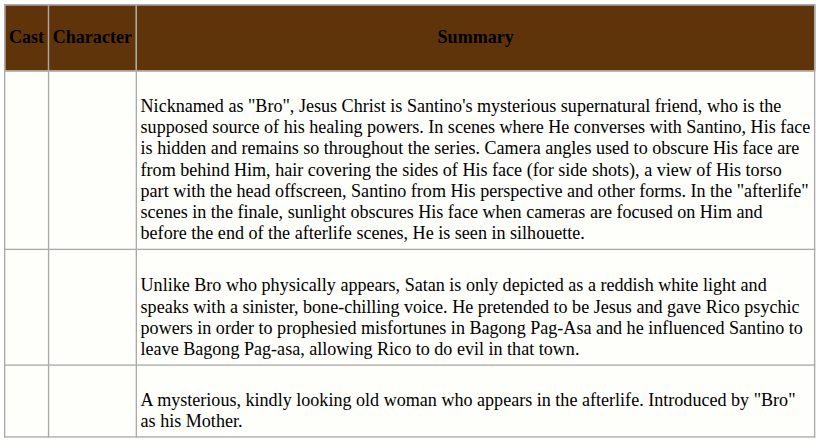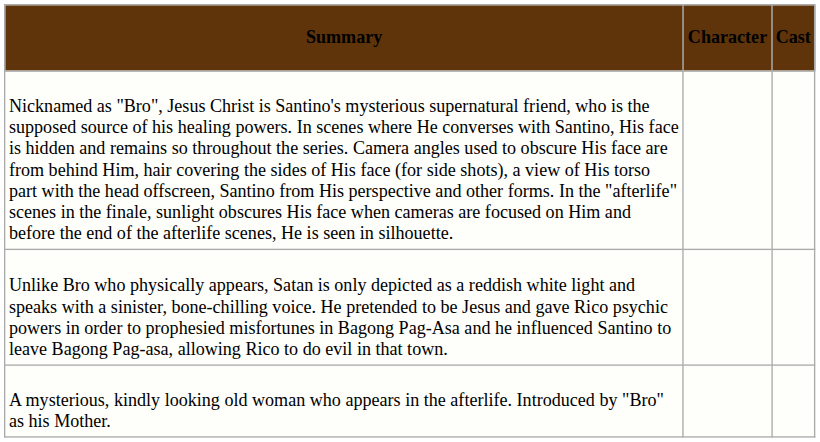columns swapped: Cast <-> Summary
